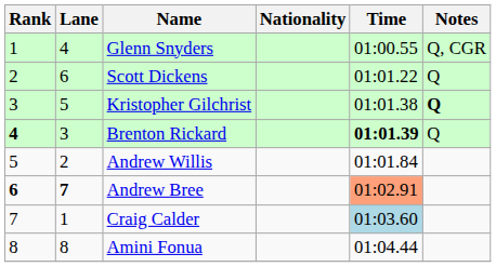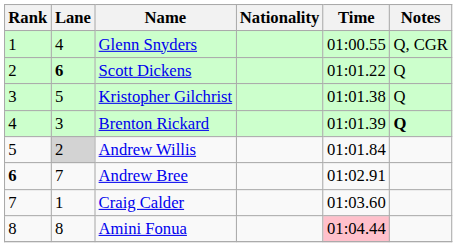Scott Dickens | Lane: normal -> bold
Kristopher Gilchrist | Notes: bold -> normal
Brenton Rickard | Rank: bold -> normal
Brenton Rickard | Time: bold -> normal
Brenton Rickard | Notes: normal -> bold
Andrew Willis | Lane: no background -> lightgrey background
Andrew Bree | Lane: bold -> normal
Andrew Bree | Time: lightsalmon background -> no background
Craig Calder | Time: lightblue background -> no background
Amini Fonua | Time: no background -> pink background
